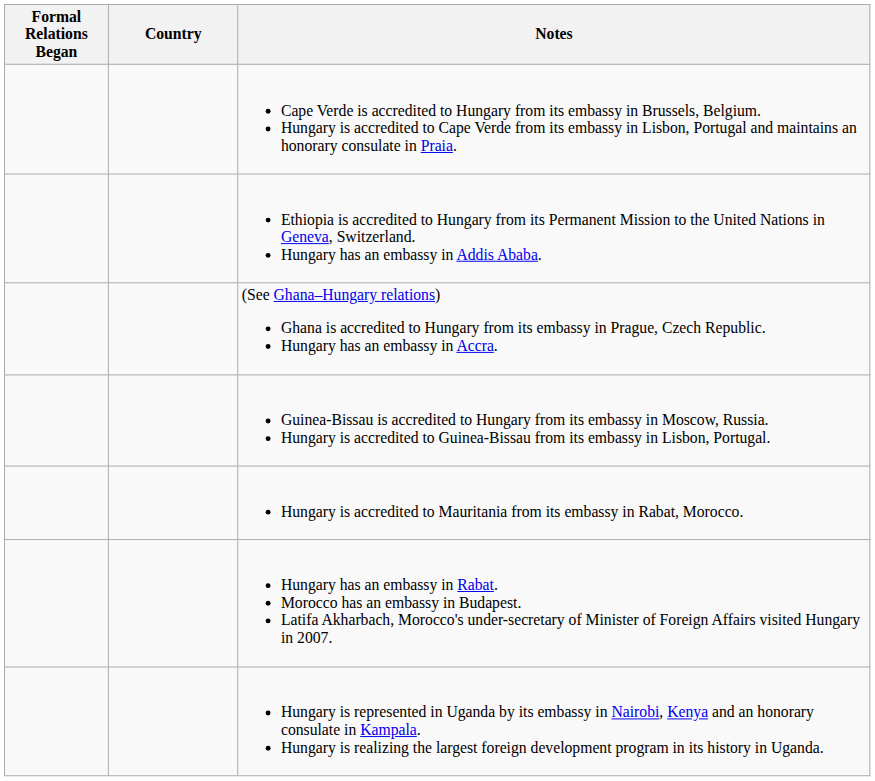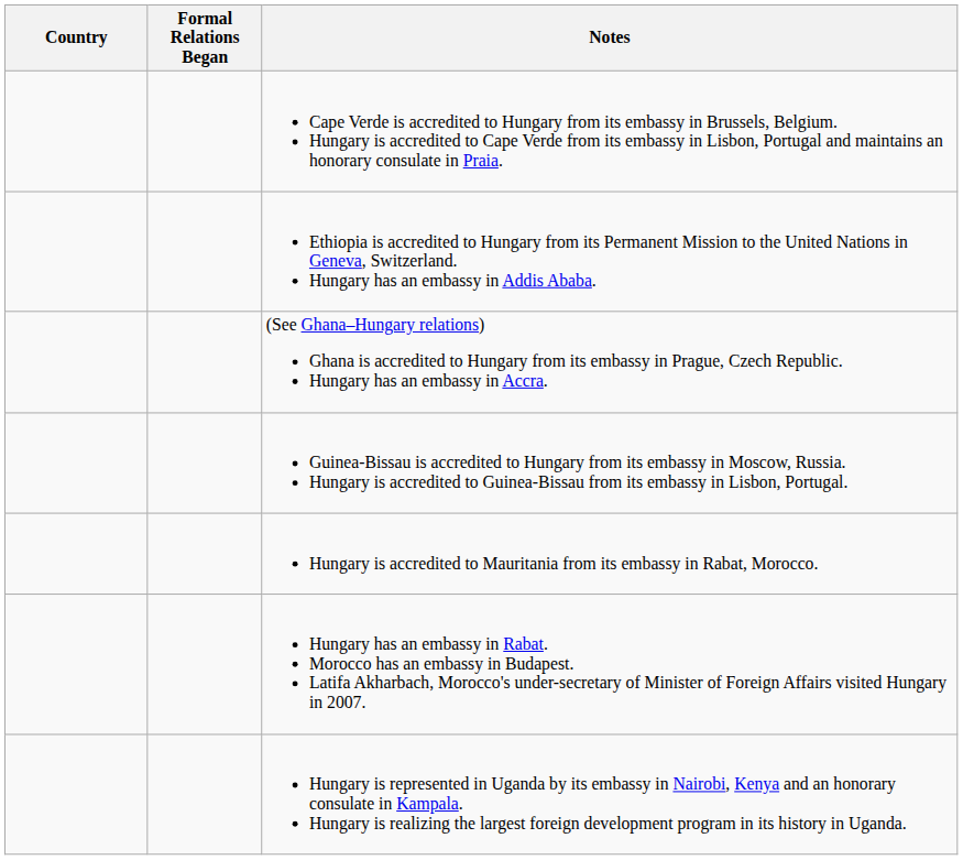columns swapped: Country <-> Formal Relations Began
